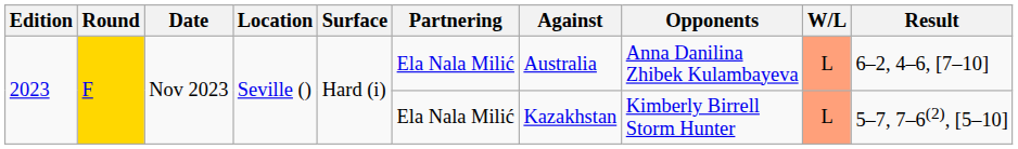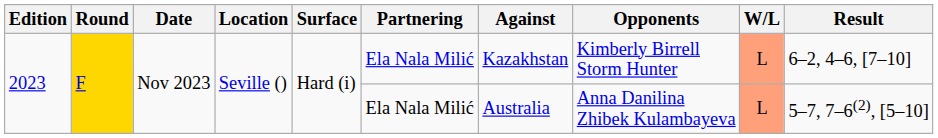row 2 | Against: Australia -> Kazakhstan
row 2 | Opponents: Anna Danilina Zhibek Kulambayeva -> Kimberly Birrell Storm Hunter
row 3 | Against: Kazakhstan -> Australia
row 3 | Opponents: Kimberly Birrell Storm Hunter -> Anna Danilina Zhibek Kulambayeva
